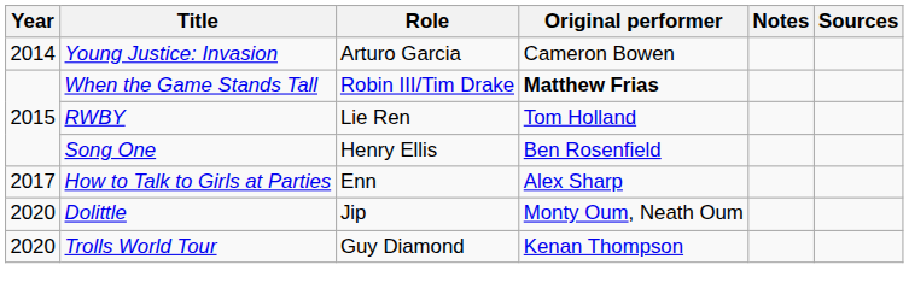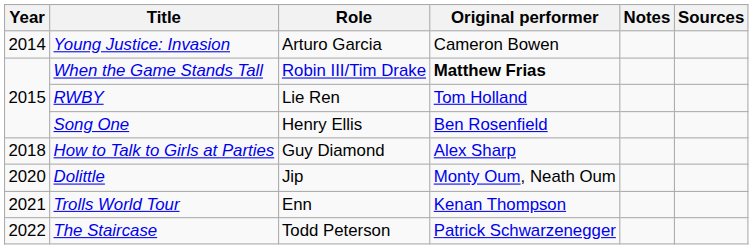How to Talk to Girls at Parties | Year: 2017 -> 2018
How to Talk to Girls at Parties | Role: Enn -> Guy Diamond
Trolls World Tour | Year: 2020 -> 2021
Trolls World Tour | Role: Guy Diamond -> Enn
+ row: 2022 | The Staircase | Todd Peterson | Patrick Schwarzenegger
